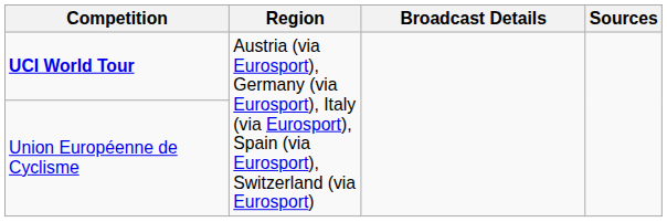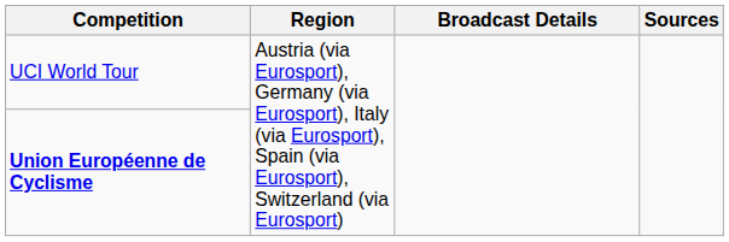UCI World Tour | Competition: bold -> normal
Union Européenne de Cyclisme | Competition: normal -> bold
